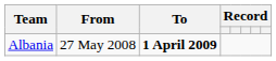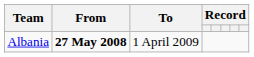Albania | From: normal -> bold
Albania | To: bold -> normal
